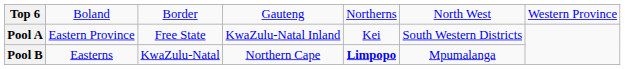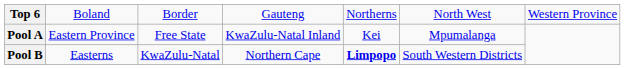Pool A | column 6: South Western Districts -> Mpumalanga
Pool B | column 6: Mpumalanga -> South Western Districts
